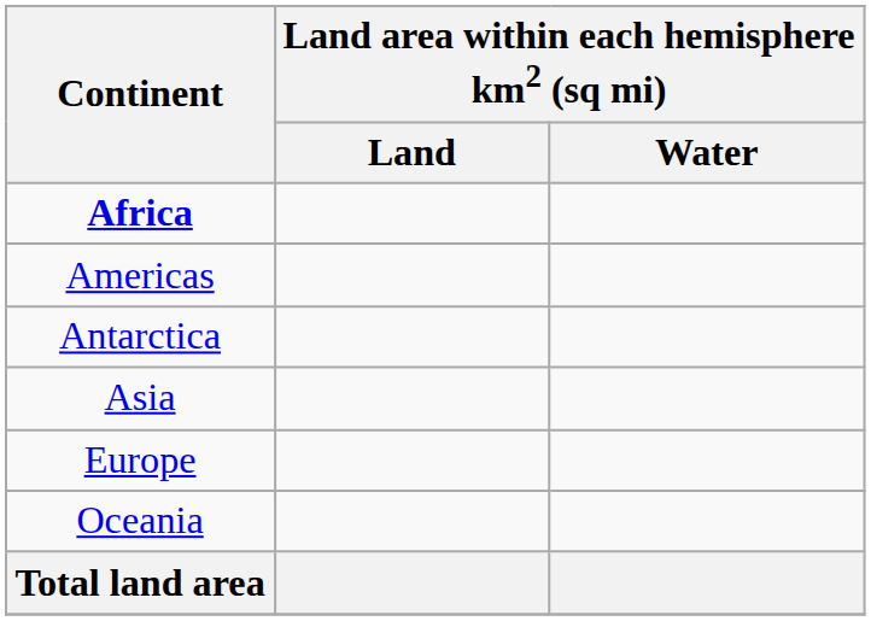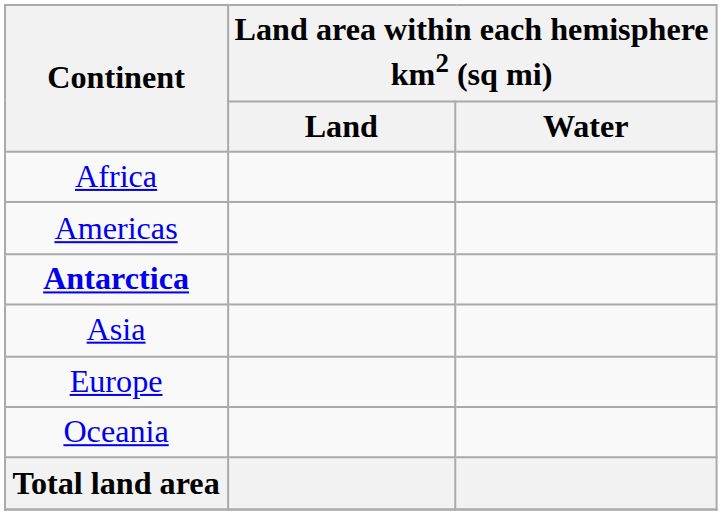Africa | Continent: bold -> normal
Antarctica | Continent: normal -> bold
